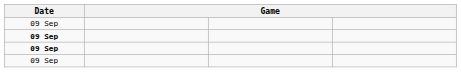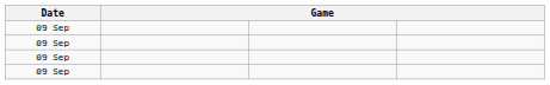row 3 | Date: bold -> normal
row 4 | Date: bold -> normal
